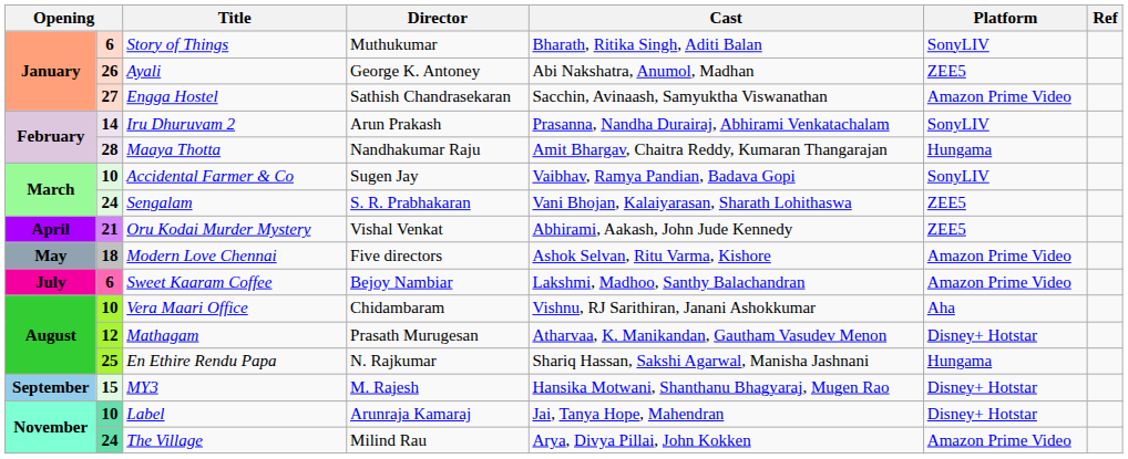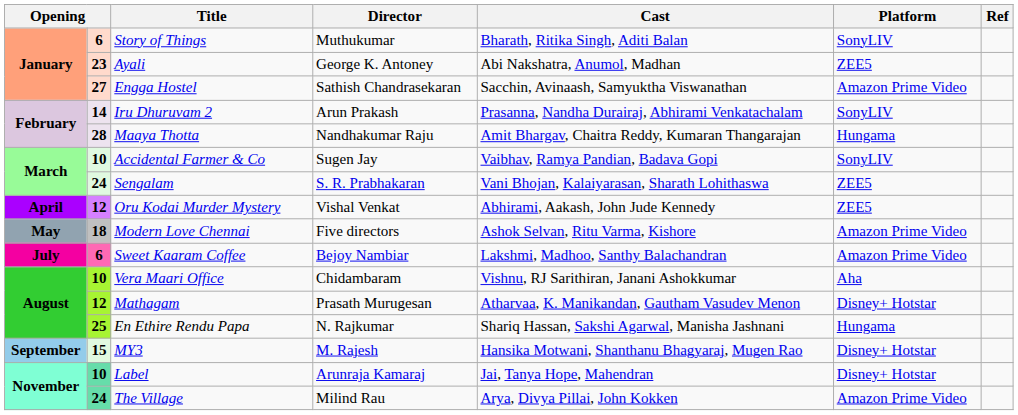Ayali | column 2: 26 -> 23
Oru Kodai Murder Mystery | column 2: 21 -> 12
